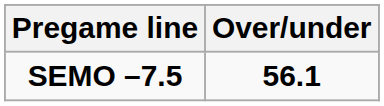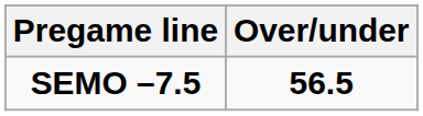SEMO –7.5 | Over/under: 56.1 -> 56.5
